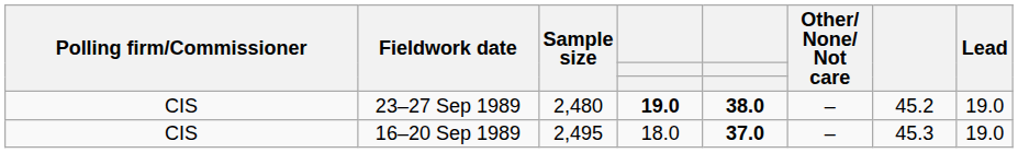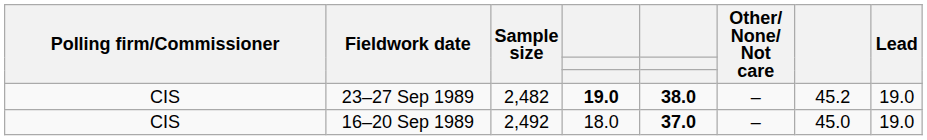23–27 Sep 1989 | Sample size: 2,480 -> 2,482
16–20 Sep 1989 | Sample size: 2,495 -> 2,492
16–20 Sep 1989 | column 7: 45.3 -> 45.0
